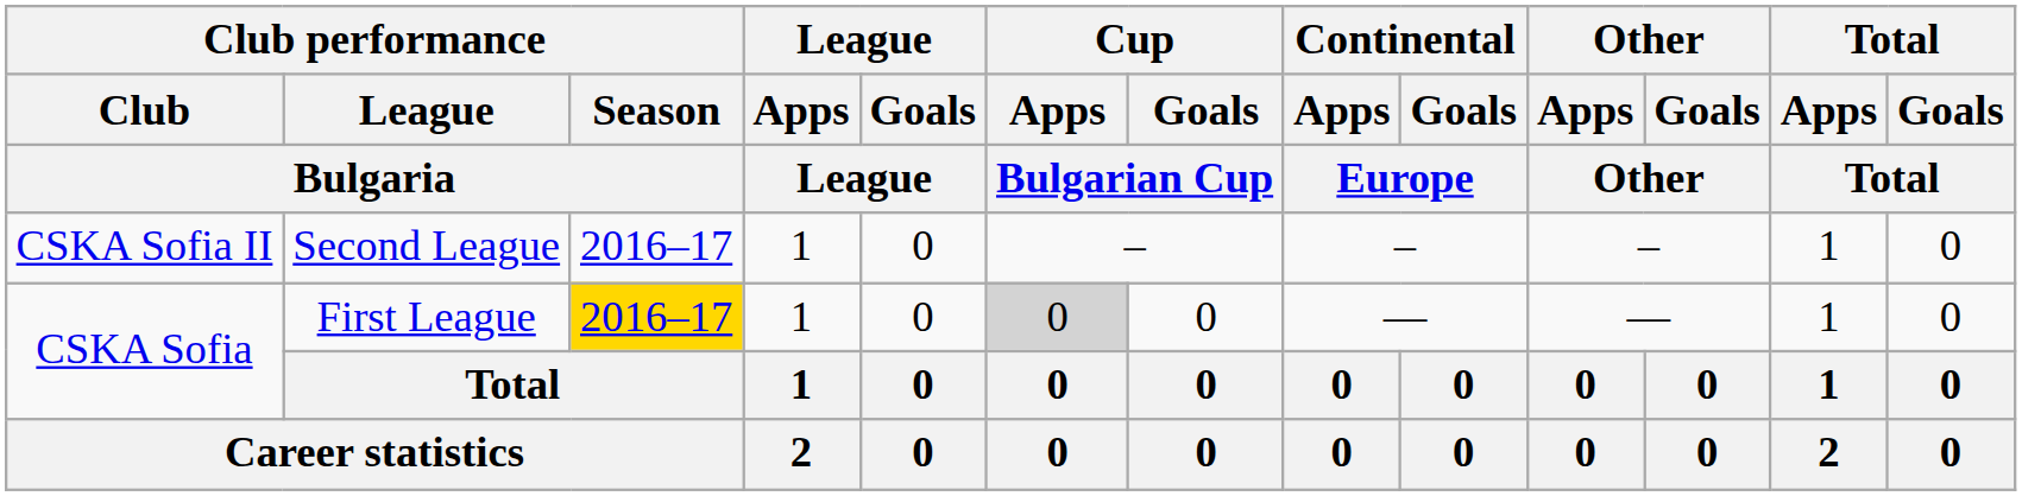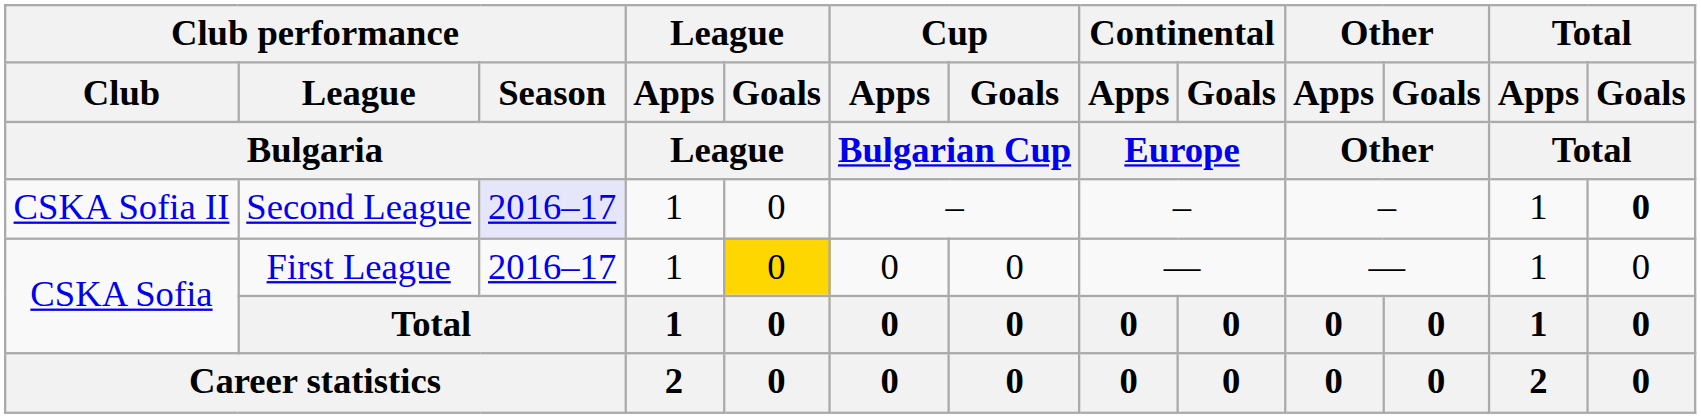CSKA Sofia II | Club performance / Season / Bulgaria: no background -> lavender background
CSKA Sofia II | Total / Goals / Total: normal -> bold
CSKA Sofia / First League | Club performance / Season / Bulgaria: gold background -> no background
CSKA Sofia / First League | League / Goals / League: no background -> gold background
CSKA Sofia / First League | Cup / Apps / Bulgarian Cup: lightgrey background -> no background
